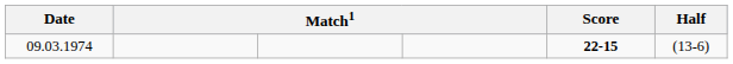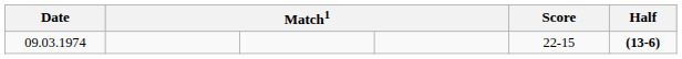09.03.1974 | Score: bold -> normal
09.03.1974 | Half: normal -> bold
